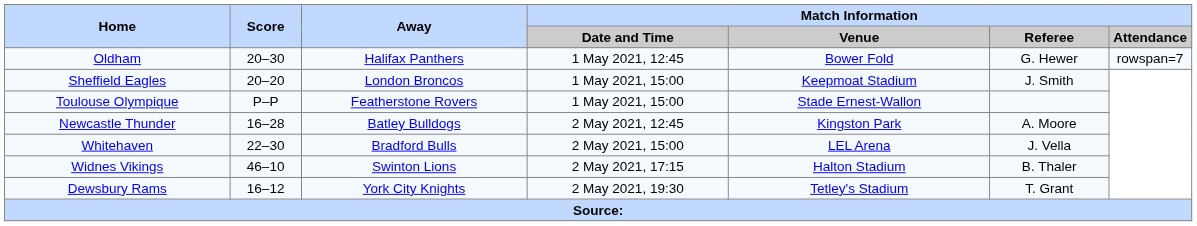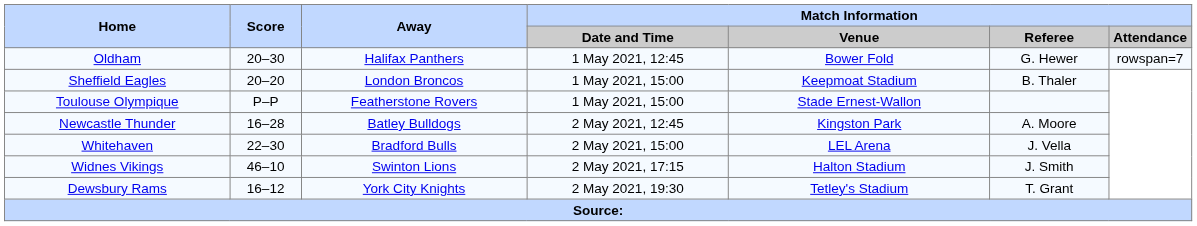Sheffield Eagles | Match Information / Referee: J. Smith -> B. Thaler
Widnes Vikings | Match Information / Referee: B. Thaler -> J. Smith
